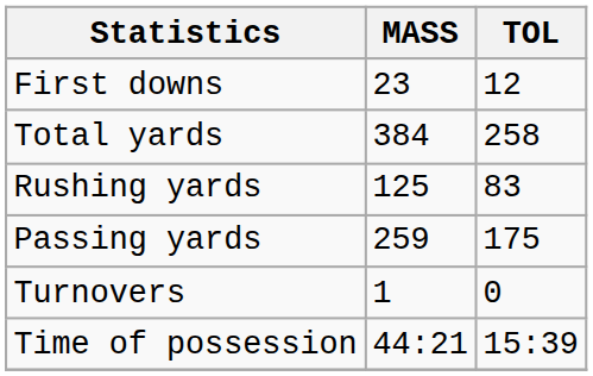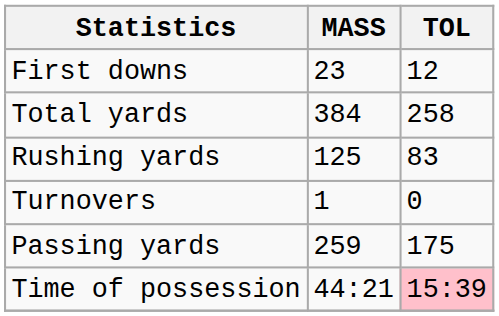rows swapped: Passing yards <-> Turnovers
Time of possession | TOL: no background -> pink background
